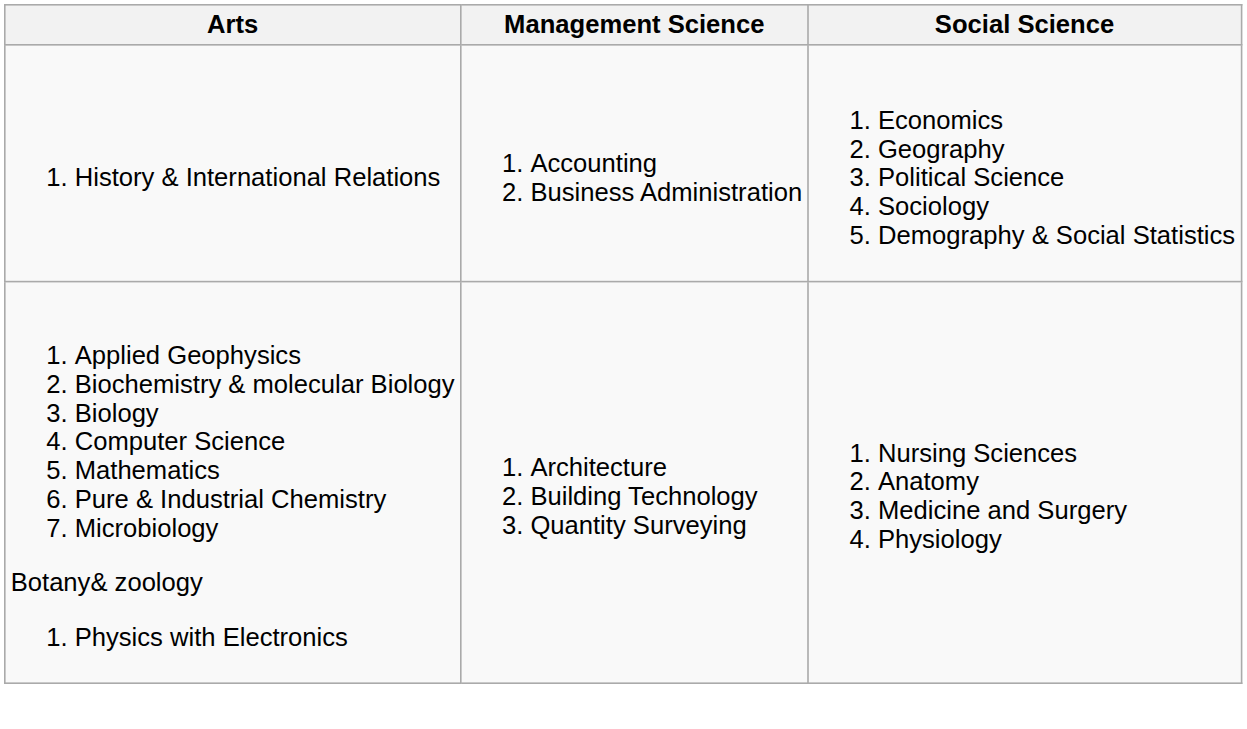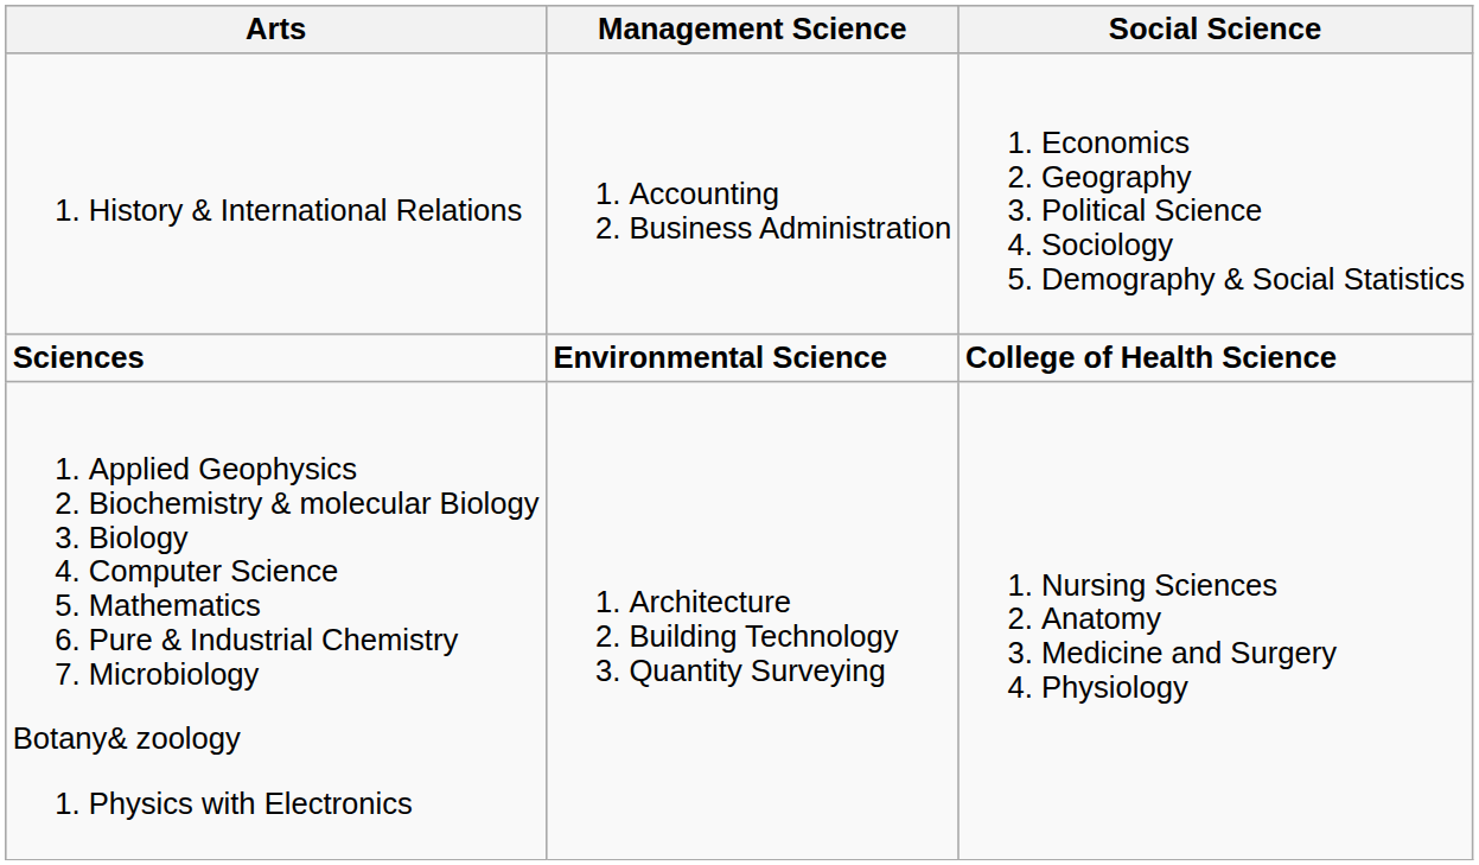+ row: Sciences | Environmental Science | College of Health Science
